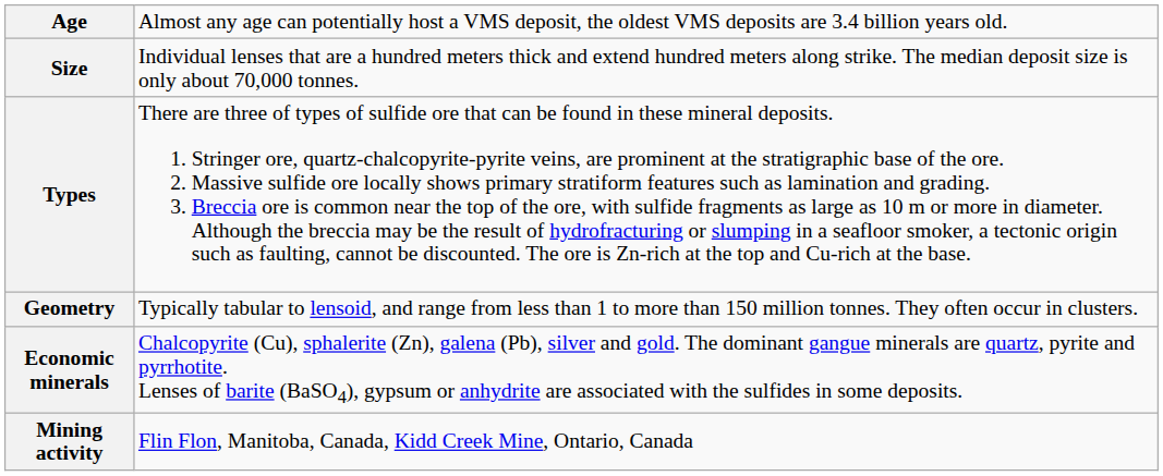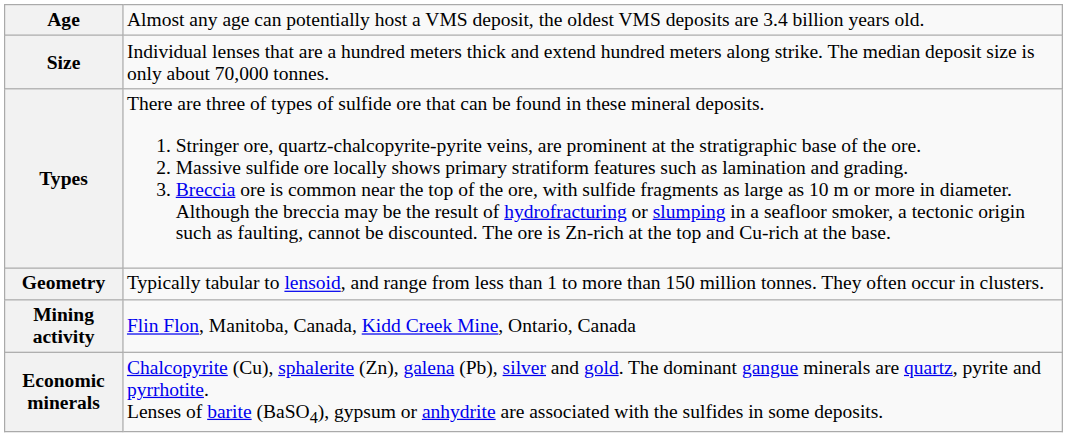rows swapped: Economic minerals <-> Mining activity
